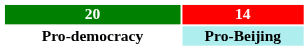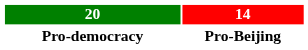Pro-democracy | 14: paleturquoise background -> no background
